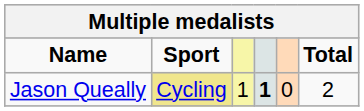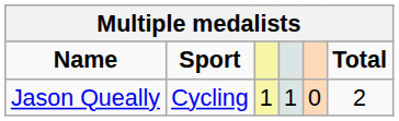Jason Queally | Sport: khaki background -> no background
Jason Queally | column 4: bold -> normal
